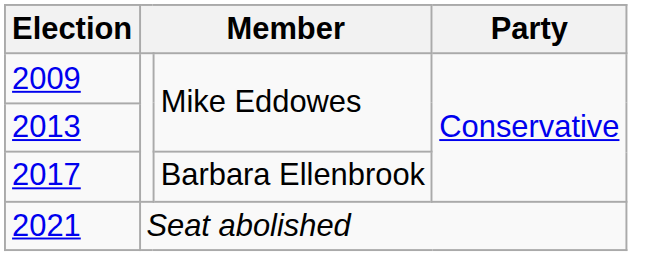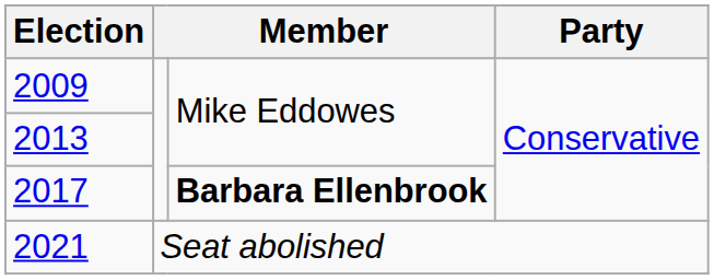2017 | column 3: normal -> bold
